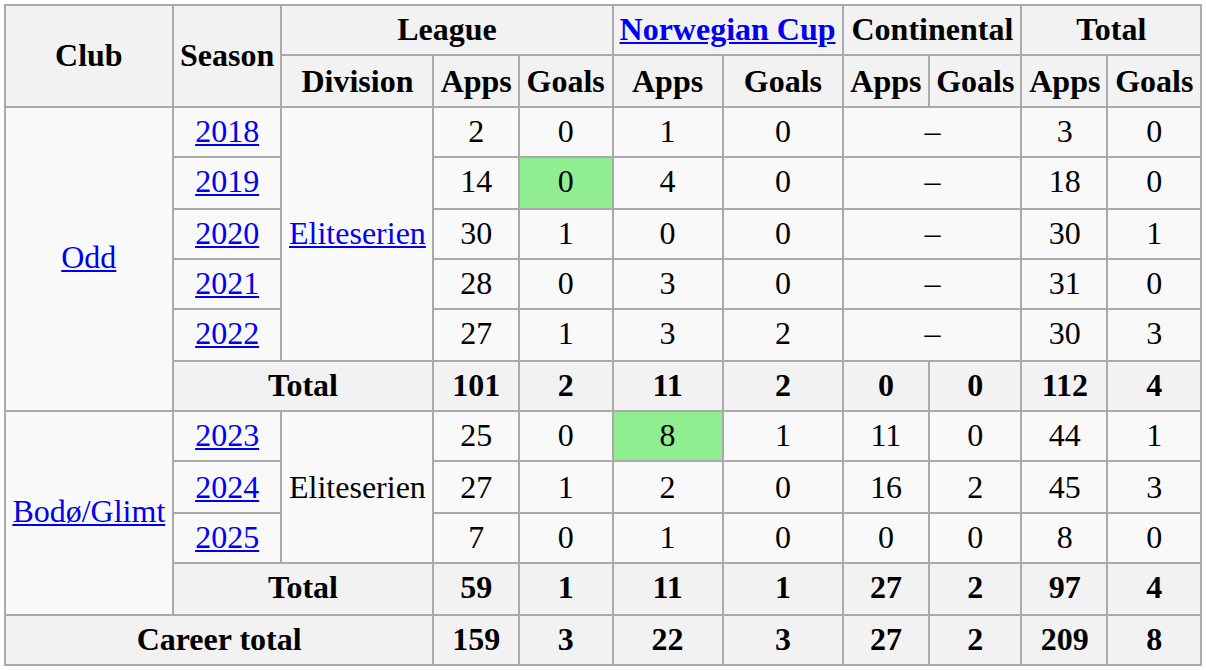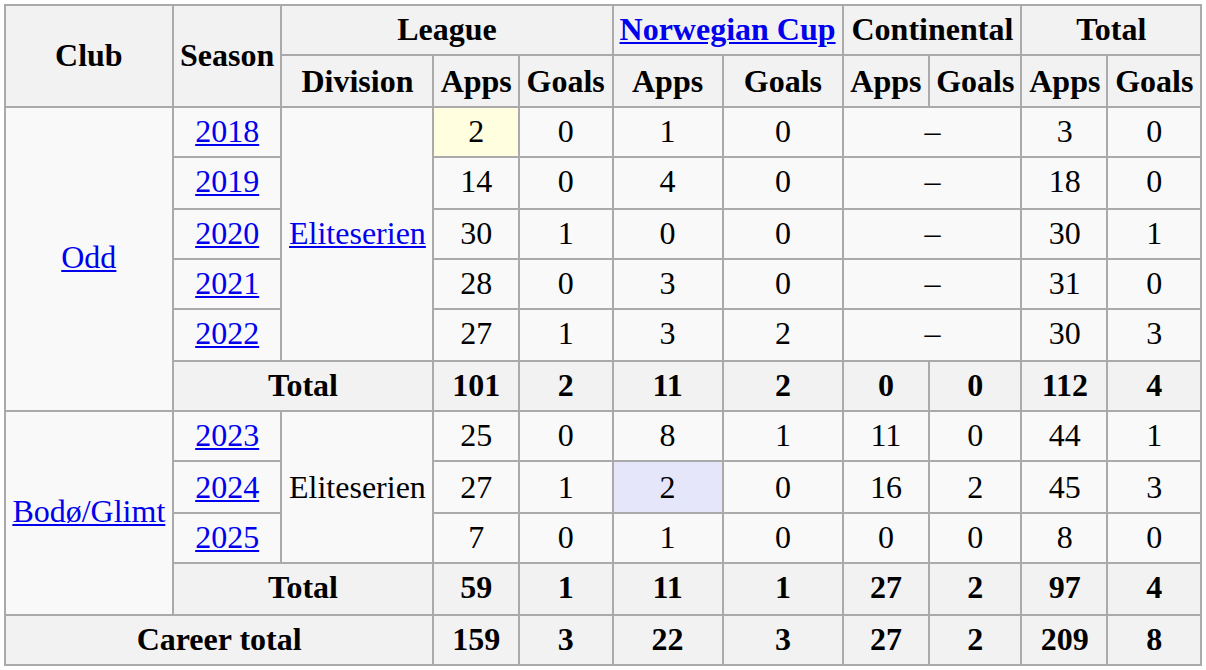2018 | League / Apps: no background -> lightyellow background
2019 | League / Goals: lightgreen background -> no background
2023 | Norwegian Cup / Apps: lightgreen background -> no background
2024 | Norwegian Cup / Apps: no background -> lavender background
